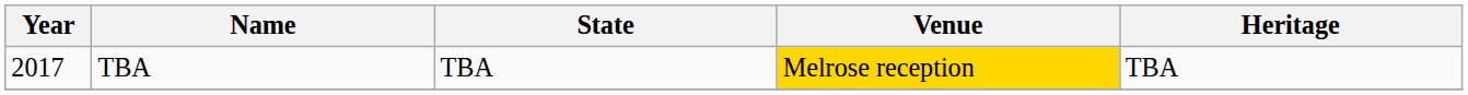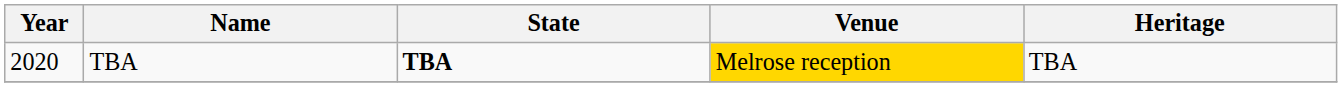row 2 | Year: 2017 -> 2020
row 2 | State: normal -> bold
